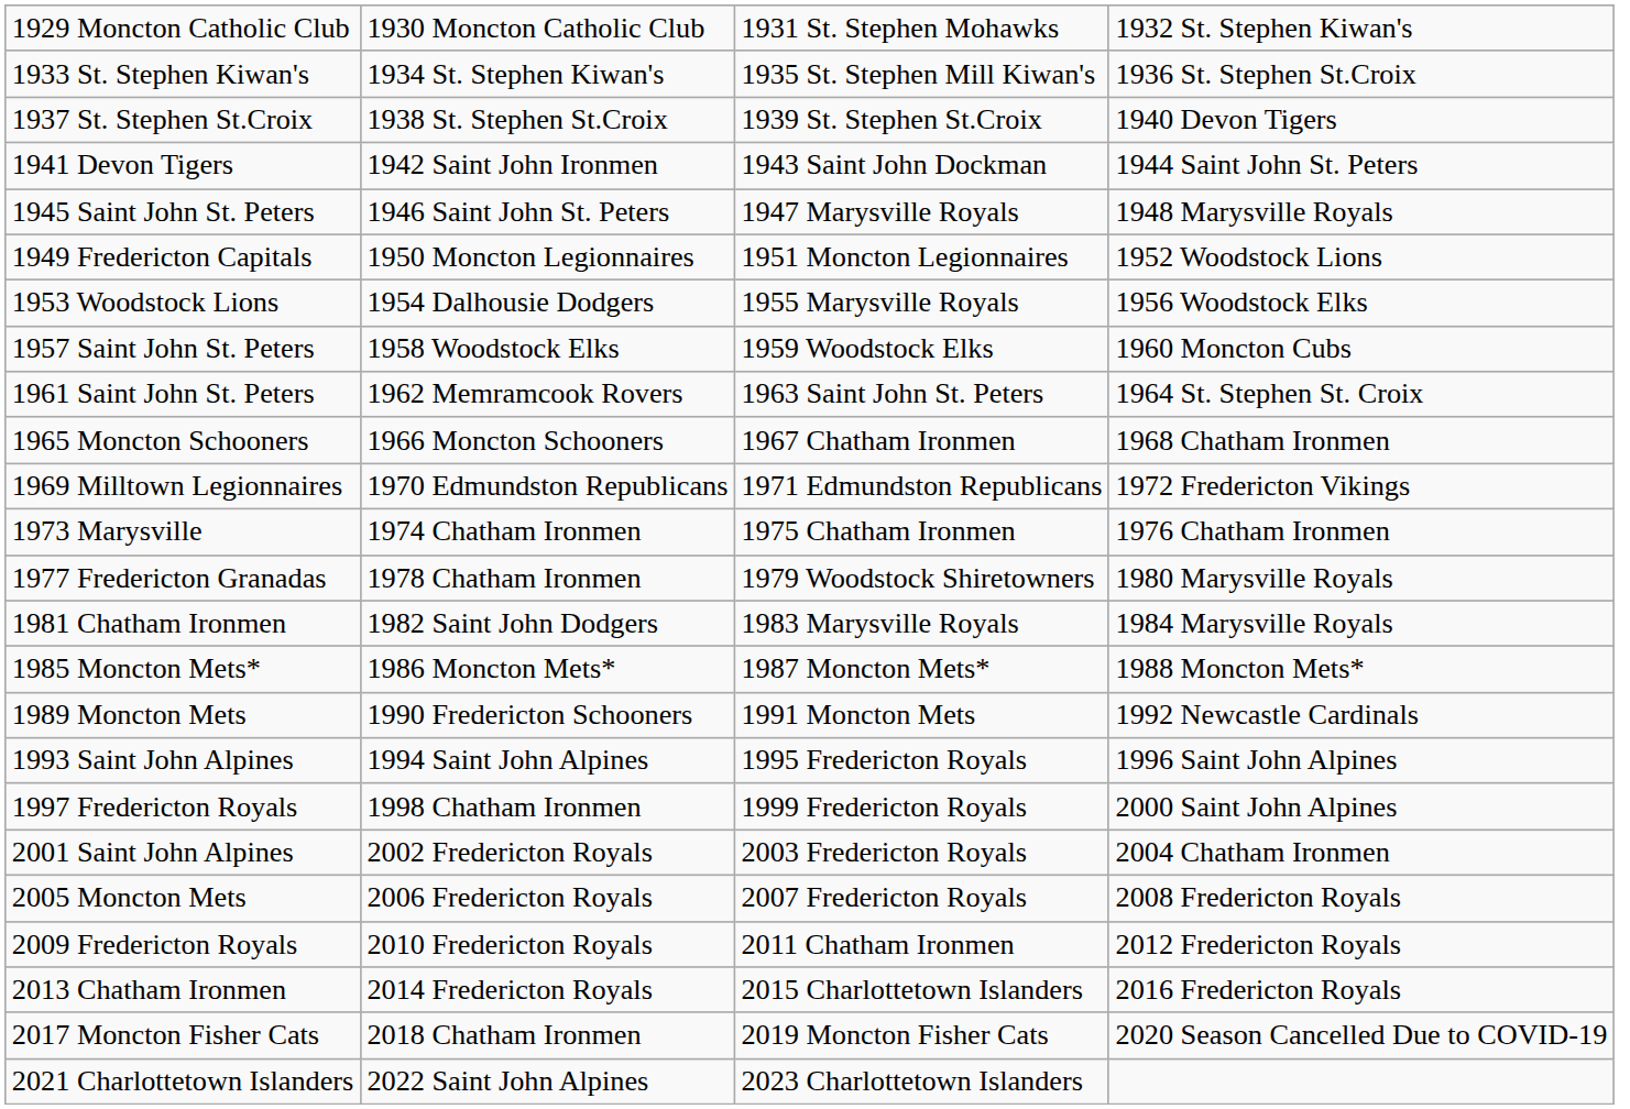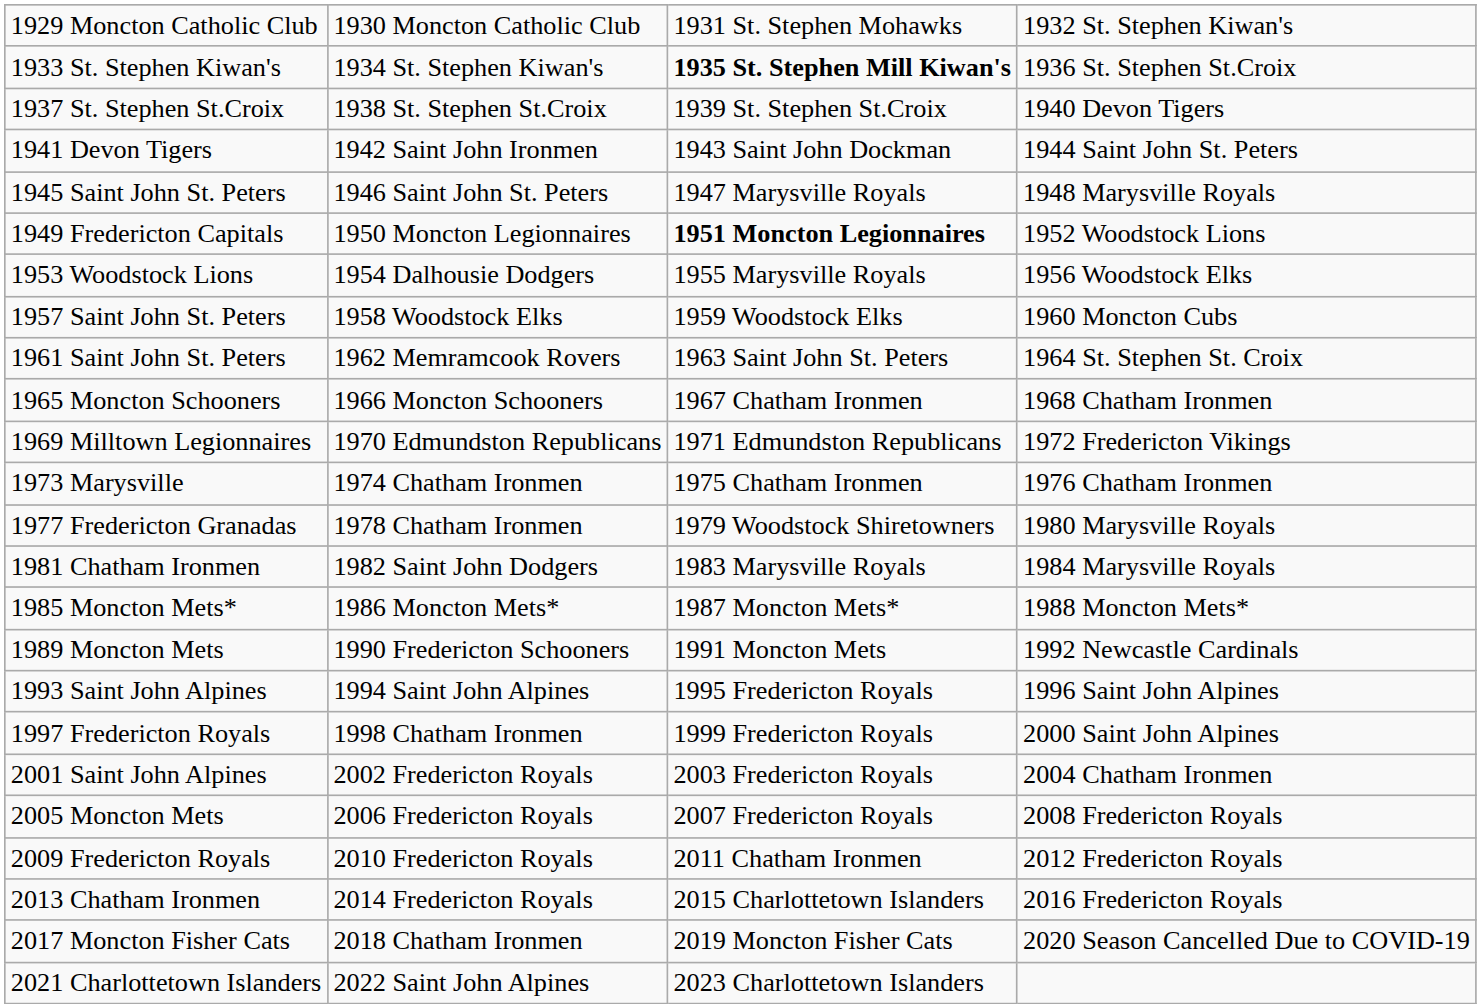1933 St. Stephen Kiwan's | column 3: normal -> bold
1949 Fredericton Capitals | column 3: normal -> bold
